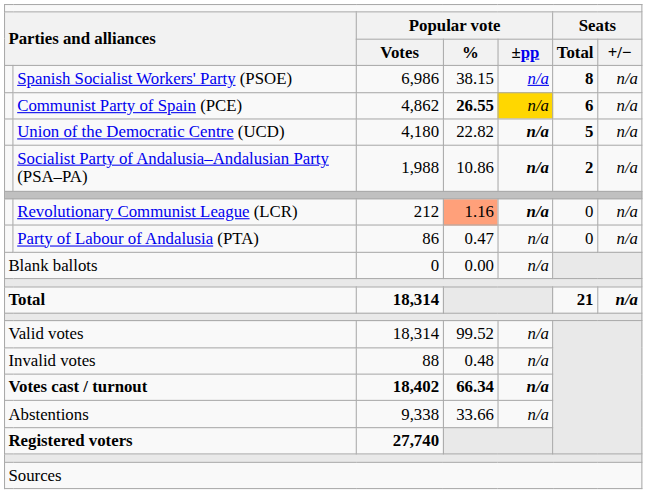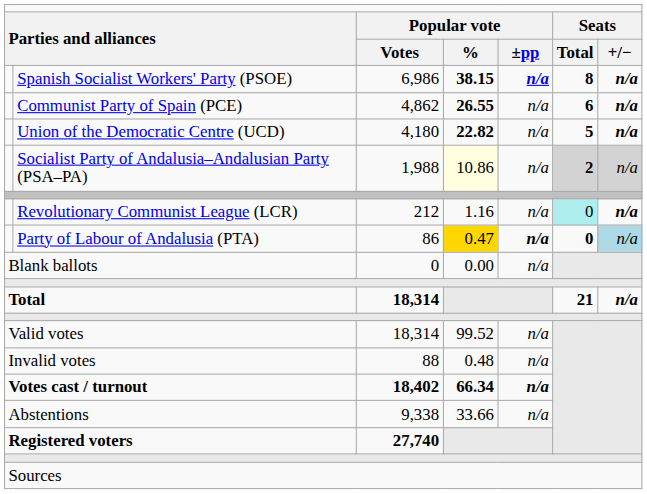Spanish Socialist Workers' Party (PSOE) | column 4: normal -> bold
Spanish Socialist Workers' Party (PSOE) | column 5: normal -> bold
Spanish Socialist Workers' Party (PSOE) | column 7: normal -> bold
Communist Party of Spain (PCE) | column 5: gold background -> no background
Communist Party of Spain (PCE) | column 7: normal -> bold
Union of the Democratic Centre (UCD) | column 4: normal -> bold
Union of the Democratic Centre (UCD) | column 5: bold -> normal
Union of the Democratic Centre (UCD) | column 7: normal -> bold
Socialist Party of Andalusia–Andalusian Party (PSA–PA) | column 4: no background -> lightyellow background
Socialist Party of Andalusia–Andalusian Party (PSA–PA) | column 5: bold -> normal
Socialist Party of Andalusia–Andalusian Party (PSA–PA) | column 6: no background -> lightgrey background
Socialist Party of Andalusia–Andalusian Party (PSA–PA) | column 7: no background -> lightgrey background
Revolutionary Communist League (LCR) | column 4: lightsalmon background -> no background
Revolutionary Communist League (LCR) | column 5: bold -> normal
Revolutionary Communist League (LCR) | column 6: no background -> paleturquoise background
Revolutionary Communist League (LCR) | column 7: normal -> bold
Party of Labour of Andalusia (PTA) | column 4: no background -> gold background
Party of Labour of Andalusia (PTA) | column 5: normal -> bold
Party of Labour of Andalusia (PTA) | column 6: normal -> bold
Party of Labour of Andalusia (PTA) | column 7: no background -> lightblue background
